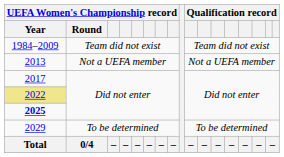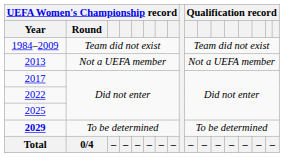2022 | UEFA Women's Championship record / Year: khaki background -> no background
2025 | UEFA Women's Championship record / Year: bold -> normal
2029 | UEFA Women's Championship record / Year: normal -> bold
